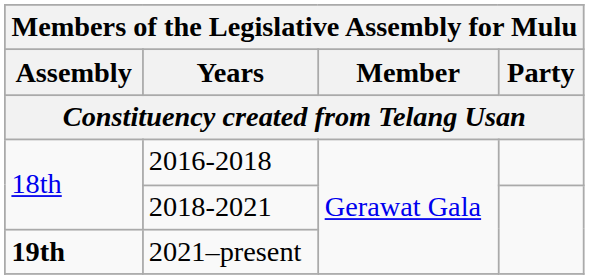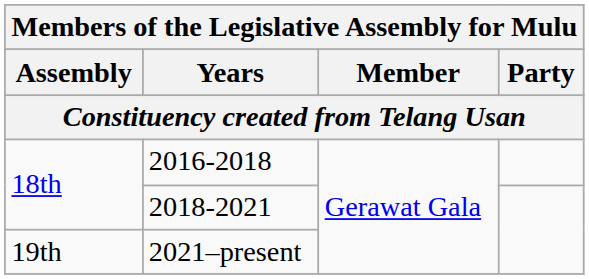2021–present | Assembly: bold -> normal
